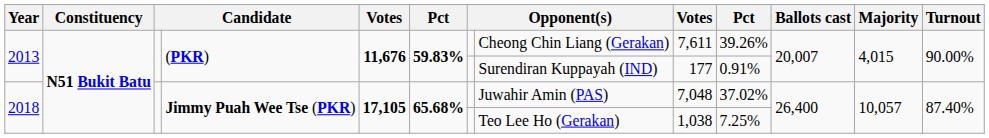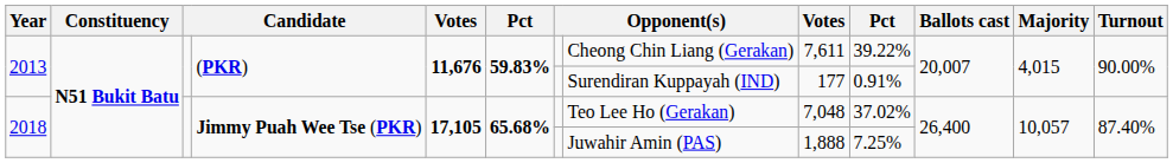row 2 | column 10: 39.26% -> 39.22%
row 4 | column 8: Juwahir Amin (PAS) -> Teo Lee Ho (Gerakan)
row 5 | column 8: Teo Lee Ho (Gerakan) -> Juwahir Amin (PAS)
row 5 | column 9: 1,038 -> 1,888
